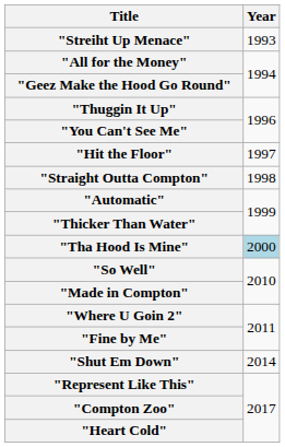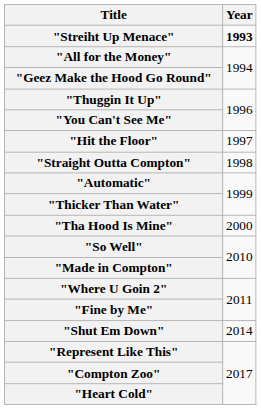"Streiht Up Menace" | Year: normal -> bold
"Tha Hood Is Mine" | Year: lightblue background -> no background
